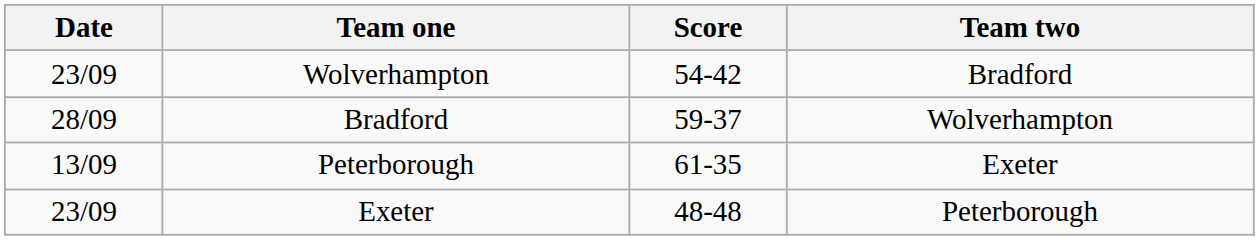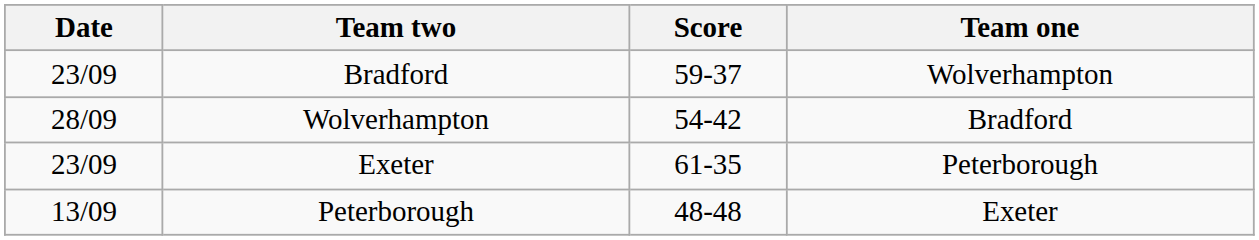columns swapped: Team one <-> Team two
row 2 | Score: 54-42 -> 59-37
row 3 | Score: 59-37 -> 54-42
row 4 | Date: 13/09 -> 23/09
row 5 | Date: 23/09 -> 13/09
